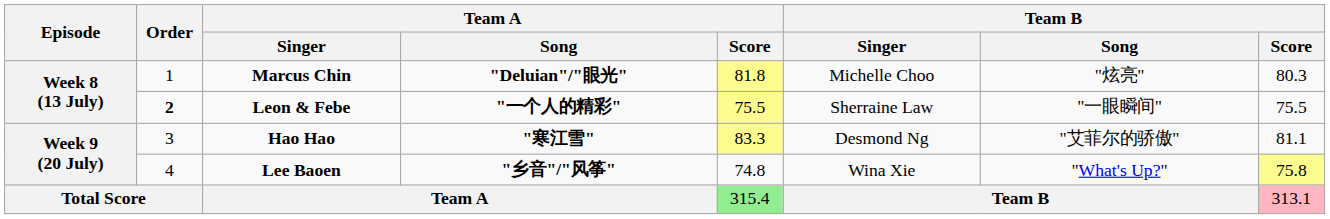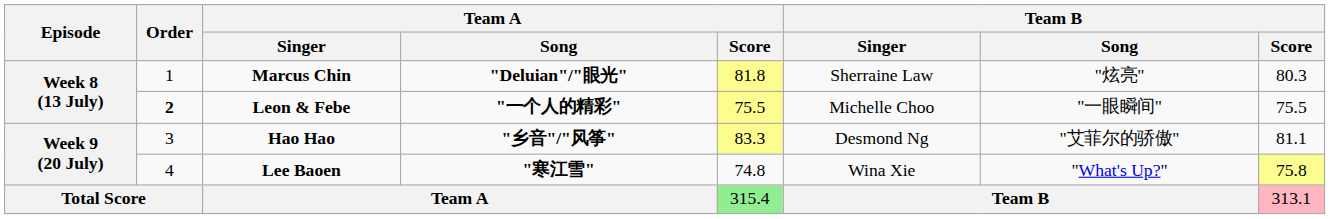Marcus Chin | Team B / Singer: Michelle Choo -> Sherraine Law
Leon & Febe | Team B / Singer: Sherraine Law -> Michelle Choo
Hao Hao | Team A / Song: "寒江雪" -> "乡音"/"风筝"
Lee Baoen | Team A / Song: "乡音"/"风筝" -> "寒江雪"
